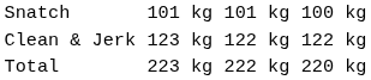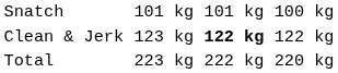Clean & Jerk | column 3: normal -> bold
